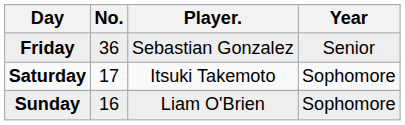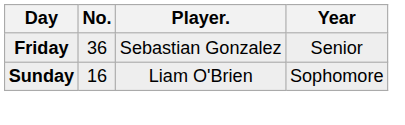- row: Saturday | 17 | Itsuki Takemoto | Sophomore
